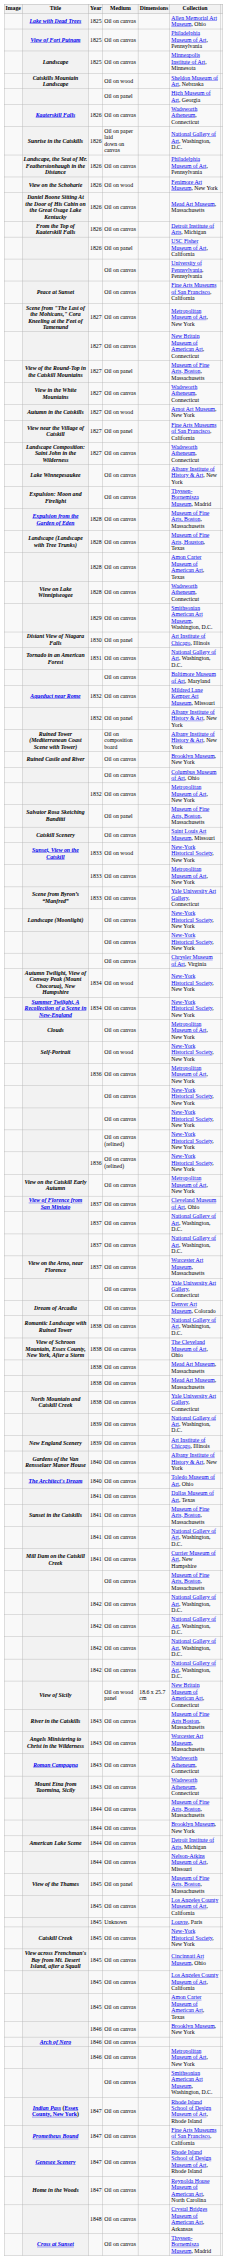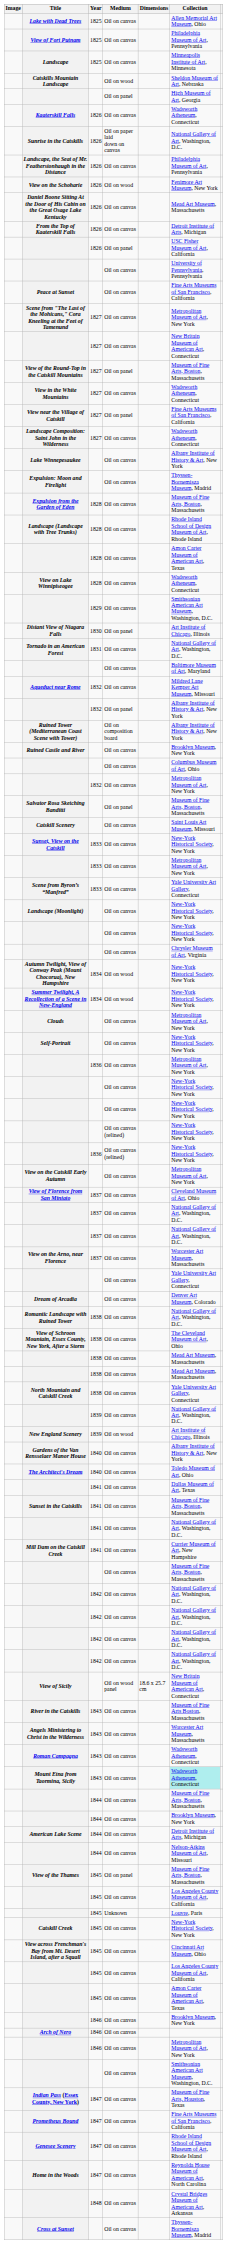- row: Autumn in the Catskills | 1827 | Oil on wood | Arnot Art Museum, New York
Landscape (Landscape with Tree Trunks) | Collection: Museum of Fine Arts, Houston, Texas -> Rhode Island School of Design Museum of Art, Rhode Island
Sunset, View on the Catskill | Medium: Oil on wood -> Oil on canvas
Summer Twilight, A Recollection of a Scene in New-England | Medium: Oil on canvas -> Oil on wood
Self-Portrait | Medium: Oil on wood -> Oil on canvas
New England Scenery | Medium: Oil on canvas -> Oil on wood
Mount Etna from Taormina, Sicily | Collection: no background -> paleturquoise background
Indian Pass (Essex County, New York) | Collection: Rhode Island School of Design Museum of Art, Rhode Island -> Museum of Fine Arts, Houston, Texas
